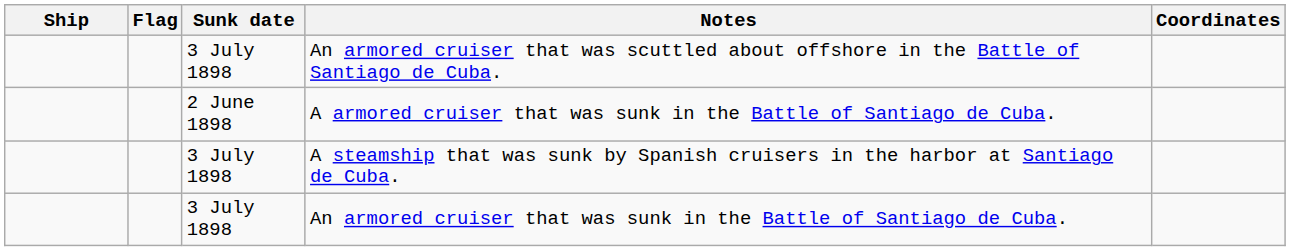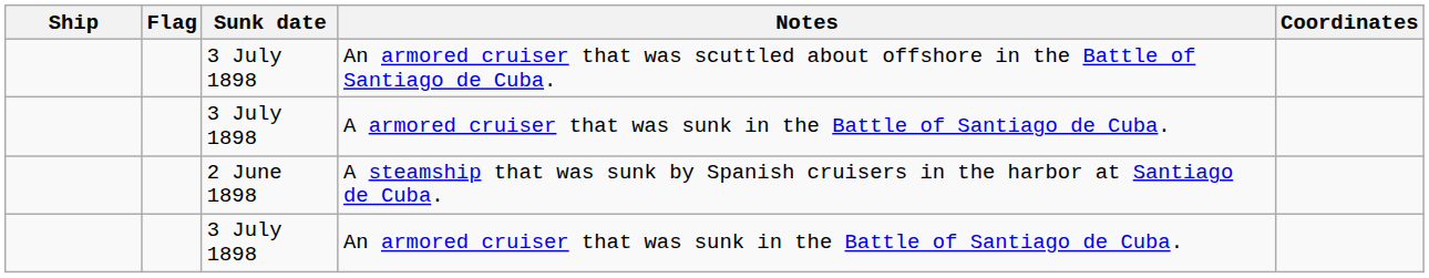row 3 | Sunk date: 2 June 1898 -> 3 July 1898
row 4 | Sunk date: 3 July 1898 -> 2 June 1898
